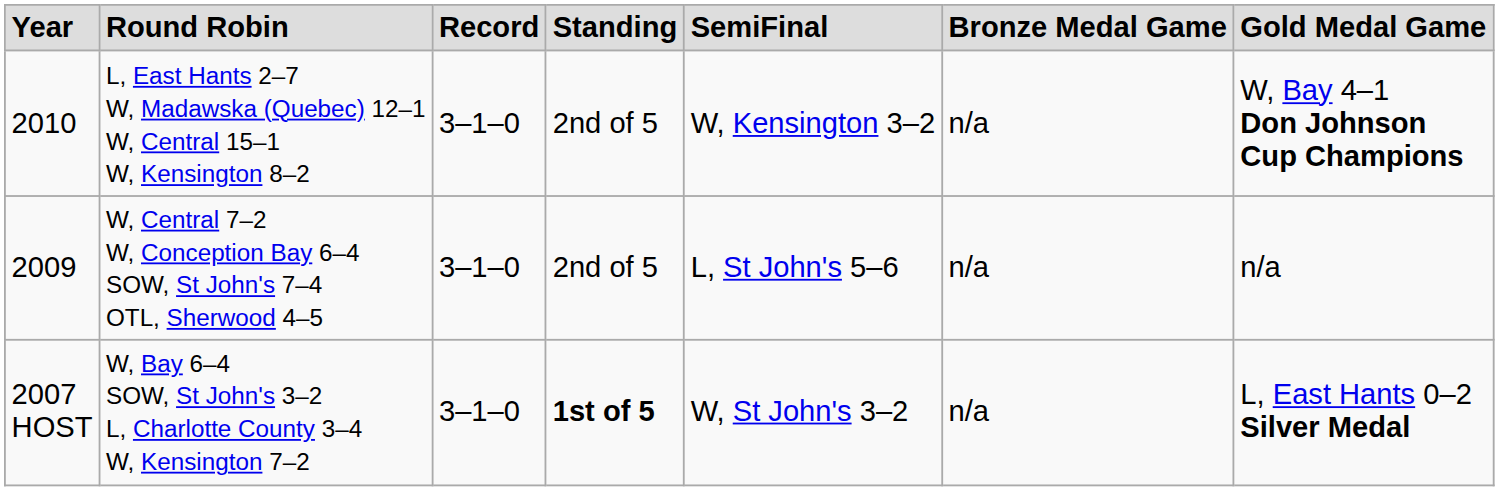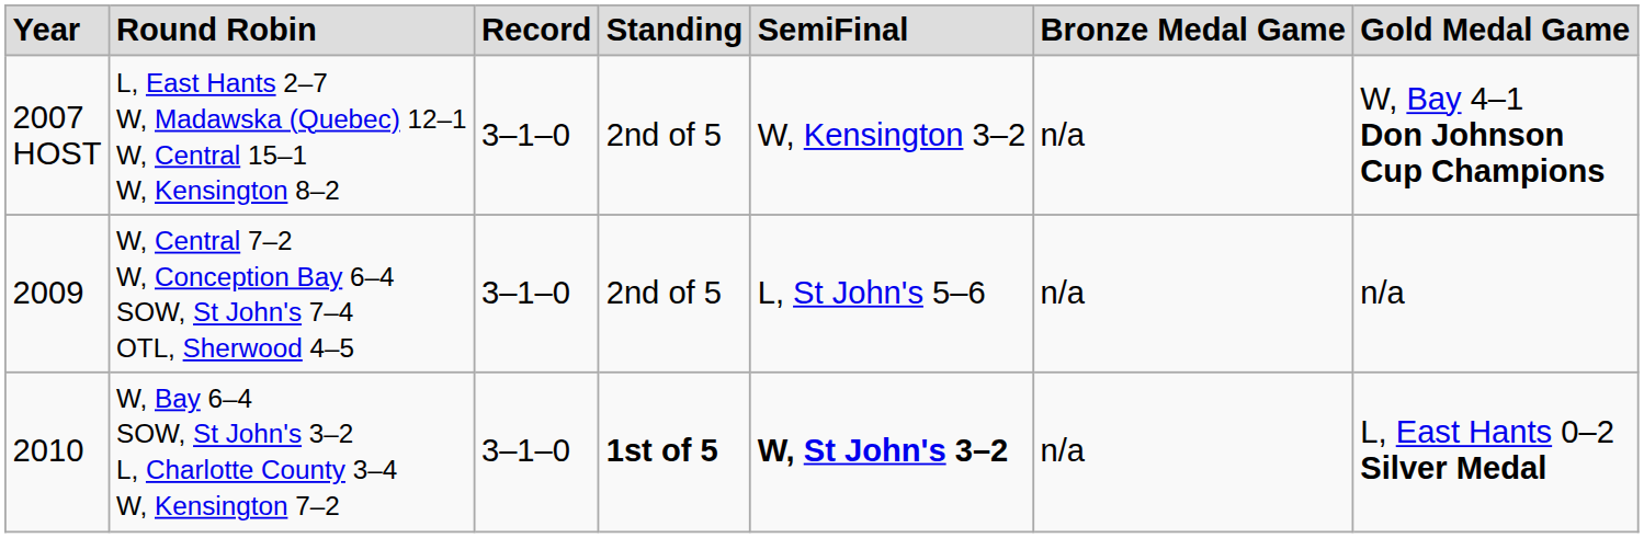row 2 | column 1: 2010 -> 2007 HOST
row 4 | column 1: 2007 HOST -> 2010
row 4 | column 5: normal -> bold
